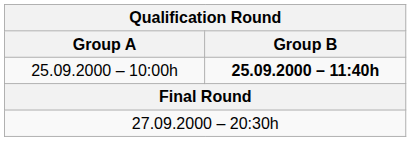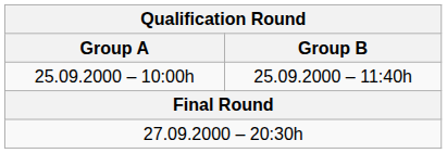25.09.2000 – 10:00h | Group B: bold -> normal
